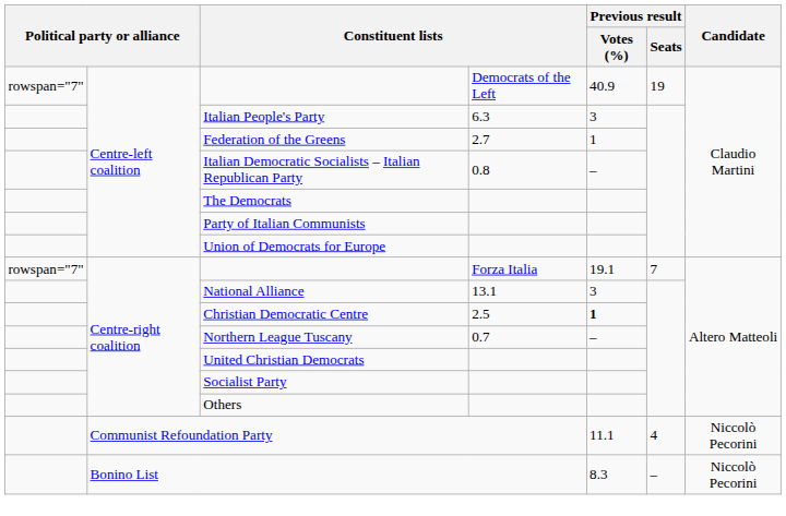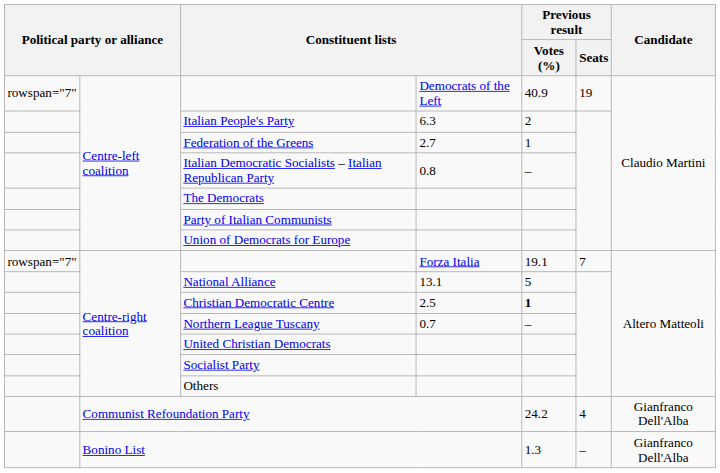Italian People's Party | Previous result / Votes (%): 3 -> 2
National Alliance | Previous result / Votes (%): 3 -> 5
Communist Refoundation Party | Previous result / Votes (%): 11.1 -> 24.2
Communist Refoundation Party | Candidate: Niccolò Pecorini -> Gianfranco Dell'Alba
Bonino List | Previous result / Votes (%): 8.3 -> 1.3
Bonino List | Candidate: Niccolò Pecorini -> Gianfranco Dell'Alba
